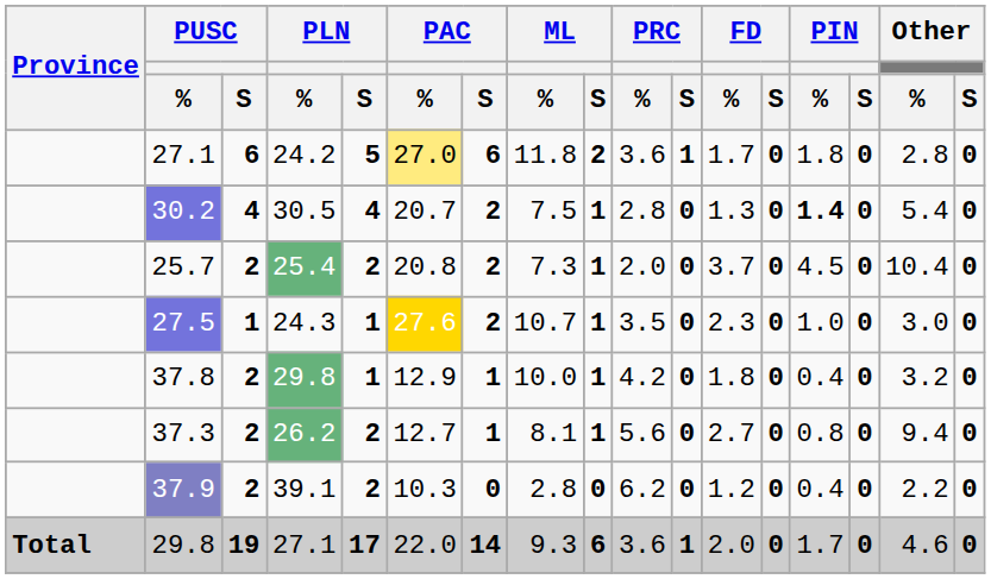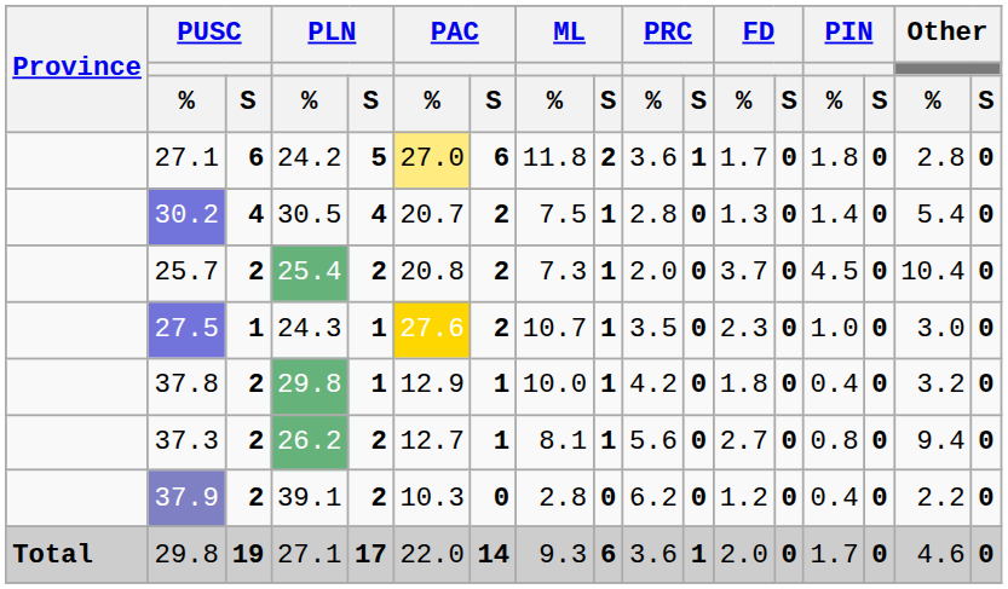30.2 | PIN / %: bold -> normal
